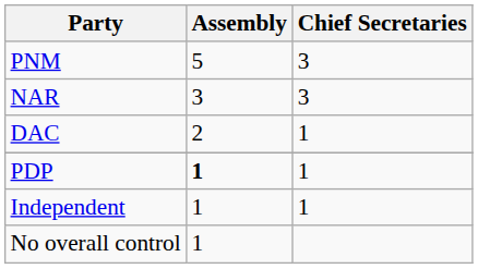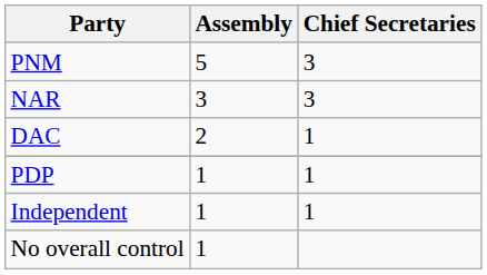PDP | Assembly: bold -> normal
